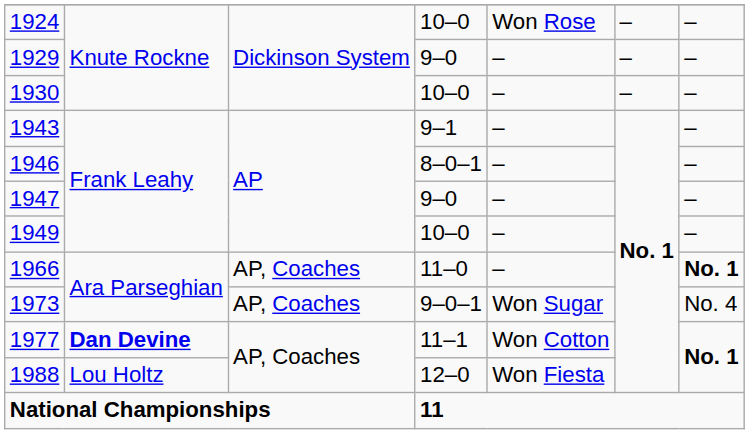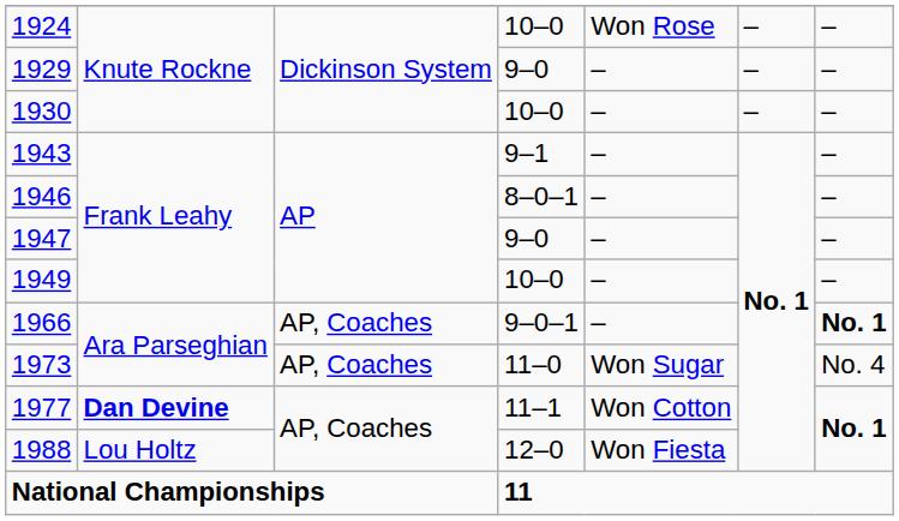1966 | column 4: 11–0 -> 9–0–1
1973 | column 4: 9–0–1 -> 11–0
